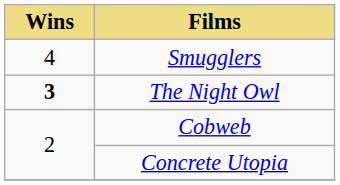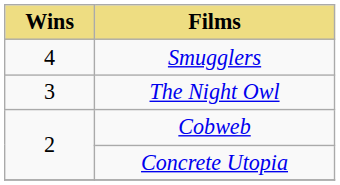The Night Owl | Wins: bold -> normal
